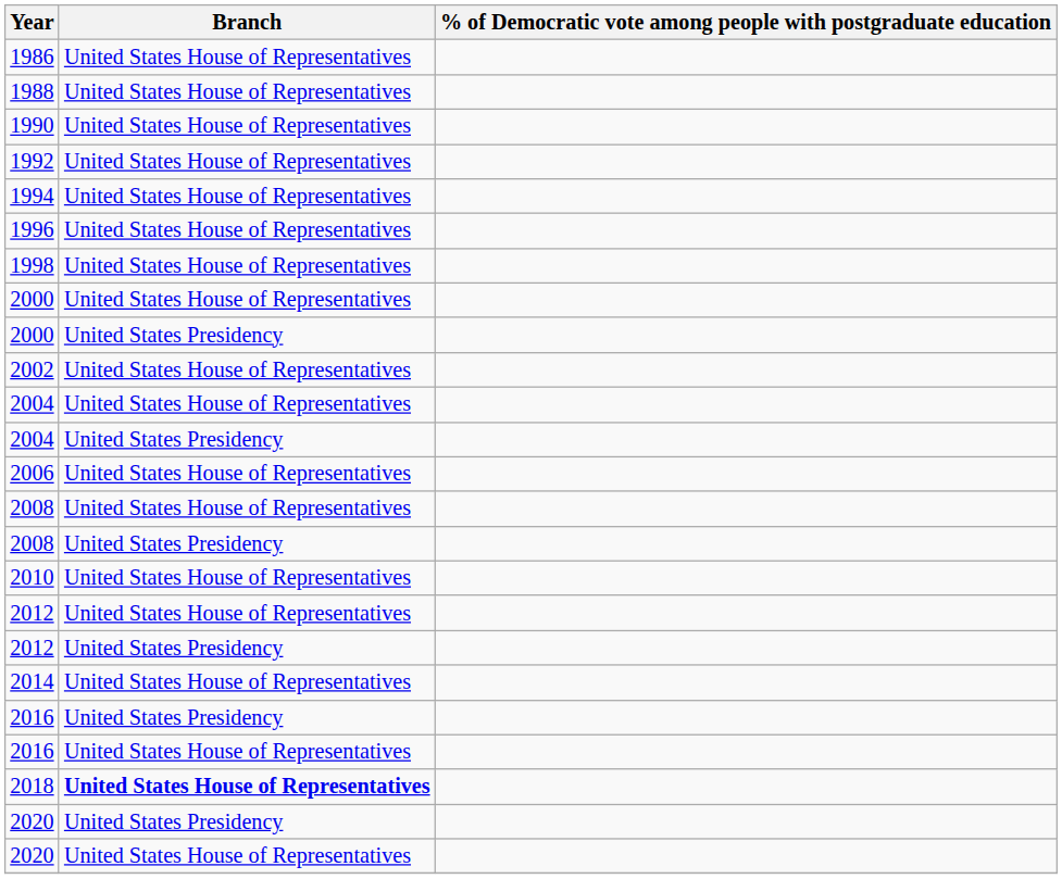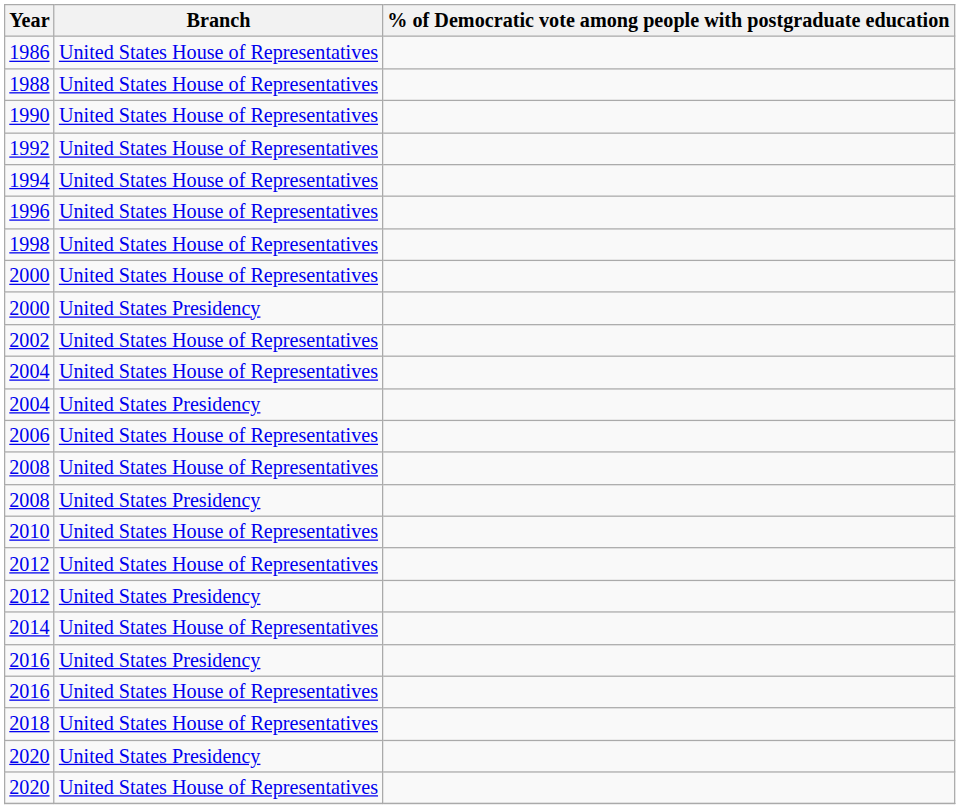2018 | Branch: bold -> normal
